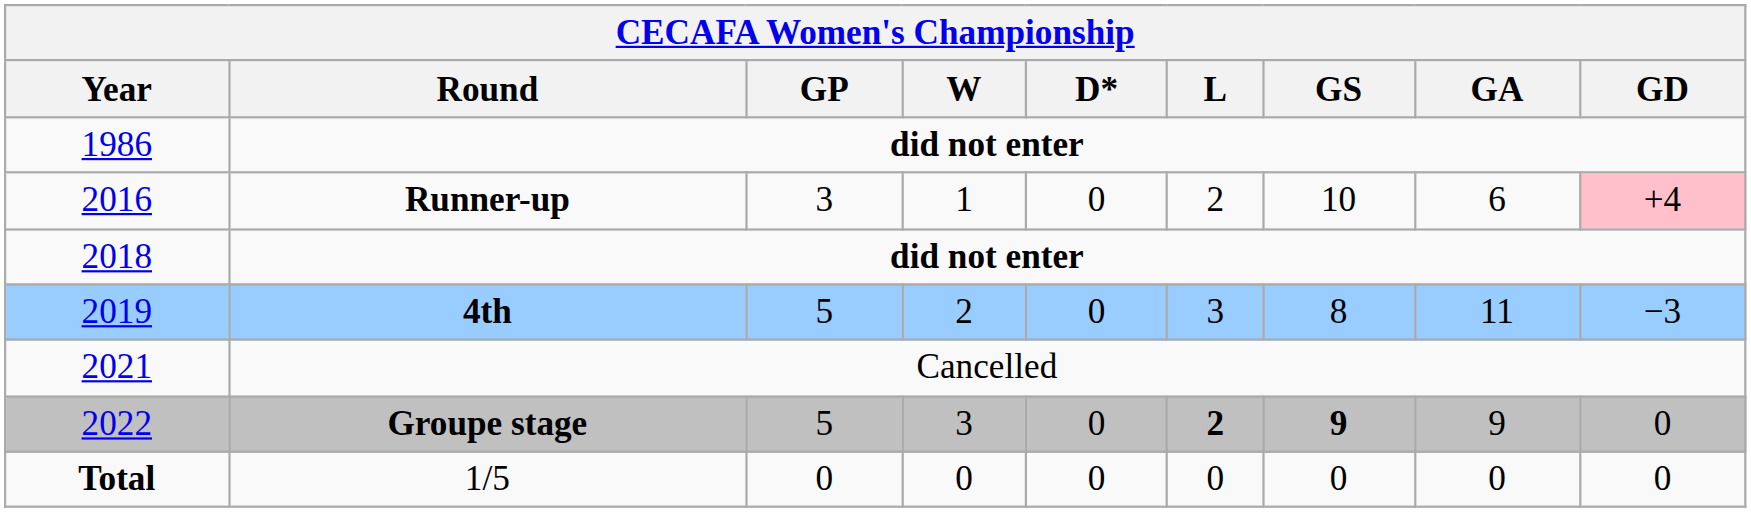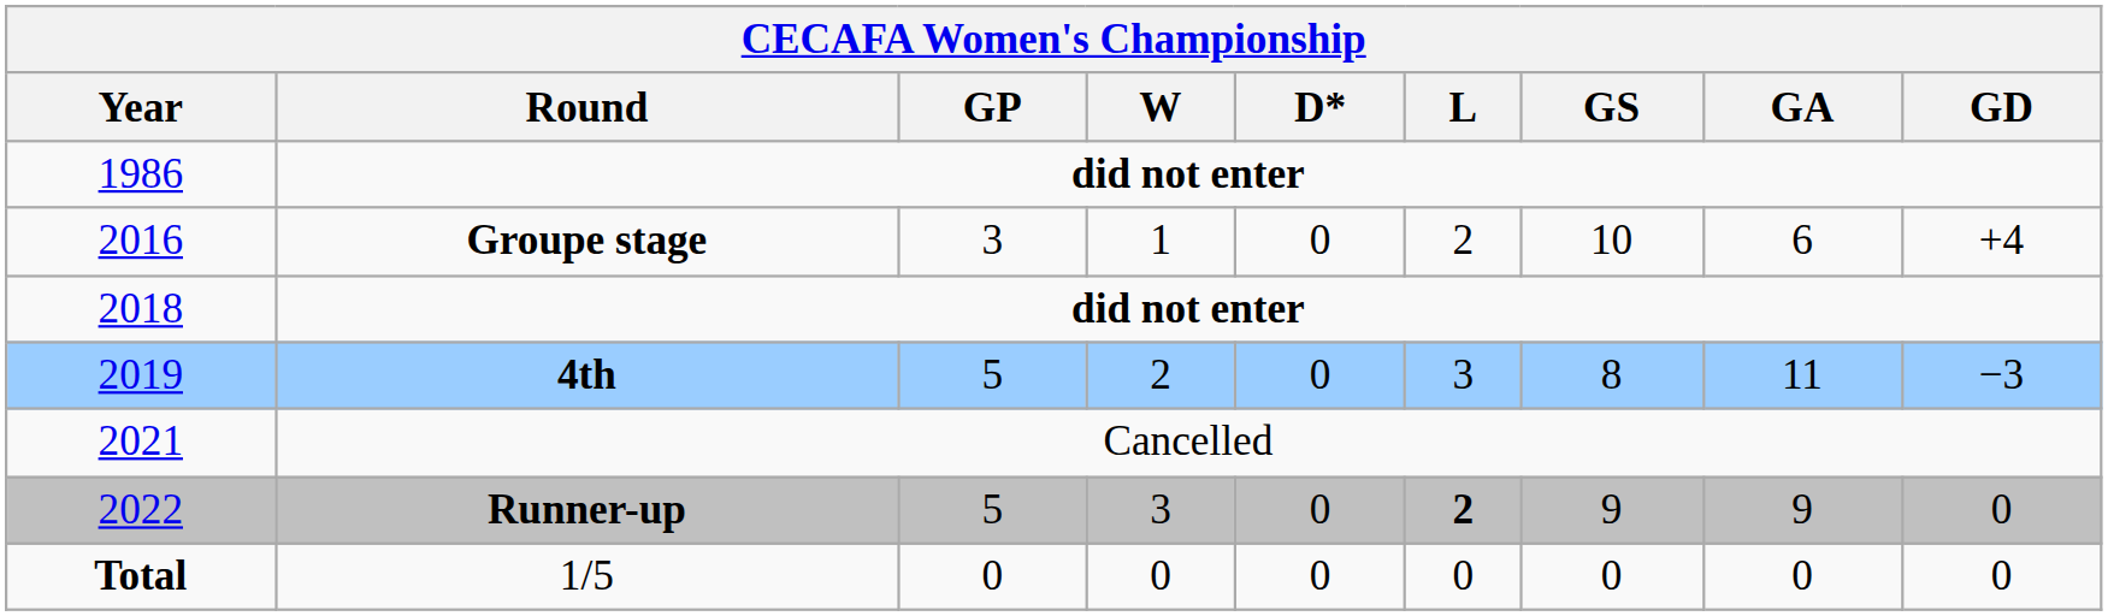2016 | Round: Runner-up -> Groupe stage
2016 | GD: pink background -> no background
2022 | Round: Groupe stage -> Runner-up
2022 | GS: bold -> normal
